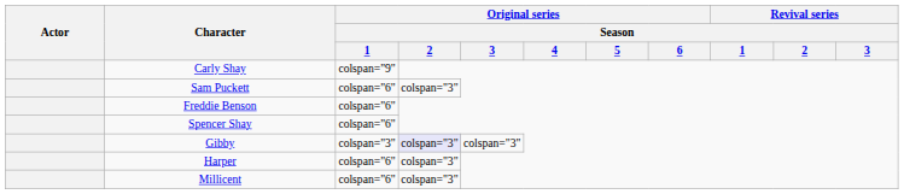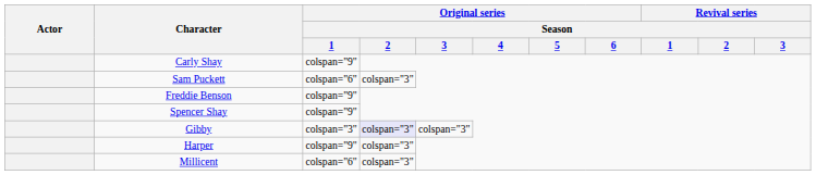Freddie Benson | Original series / Season / 1: colspan="6" -> colspan="9"
Spencer Shay | Original series / Season / 1: colspan="6" -> colspan="9"
Harper | Original series / Season / 1: colspan="6" -> colspan="9"
